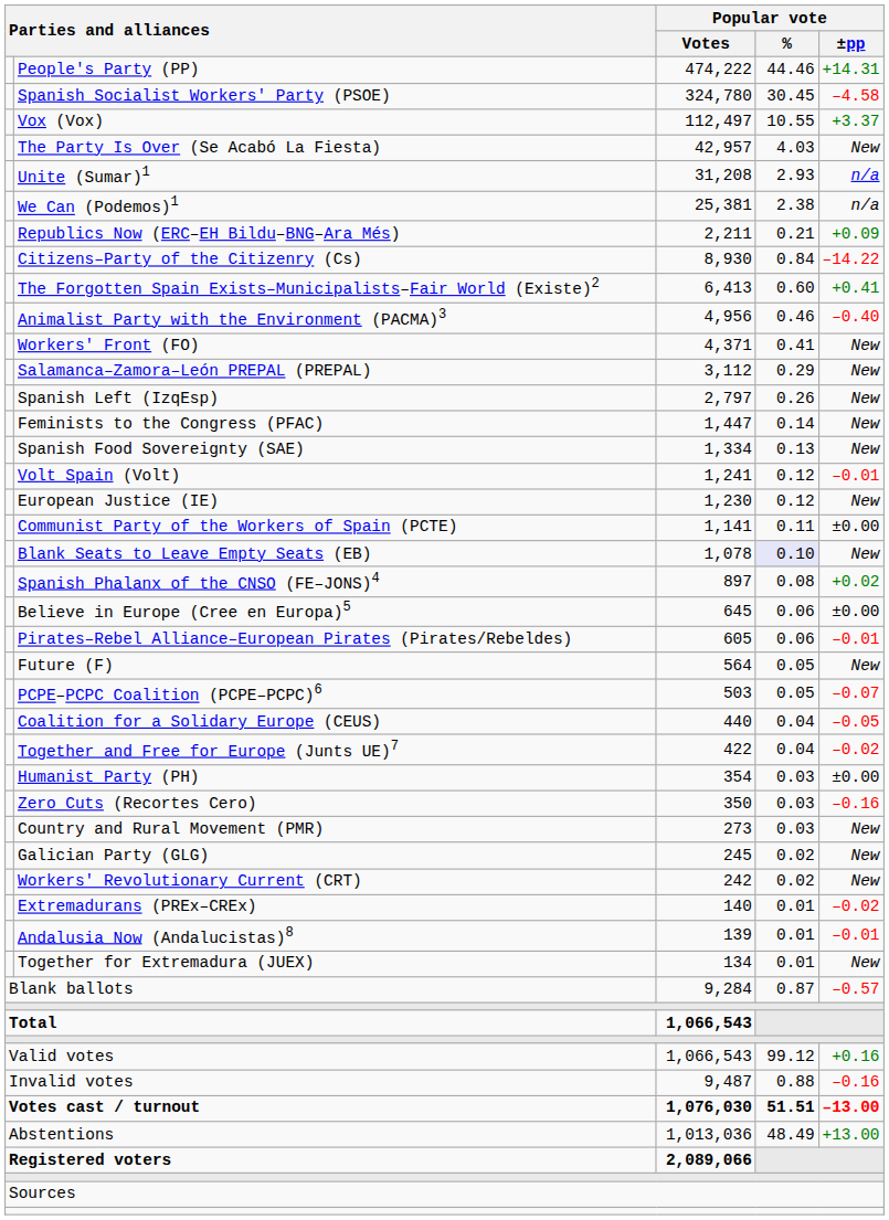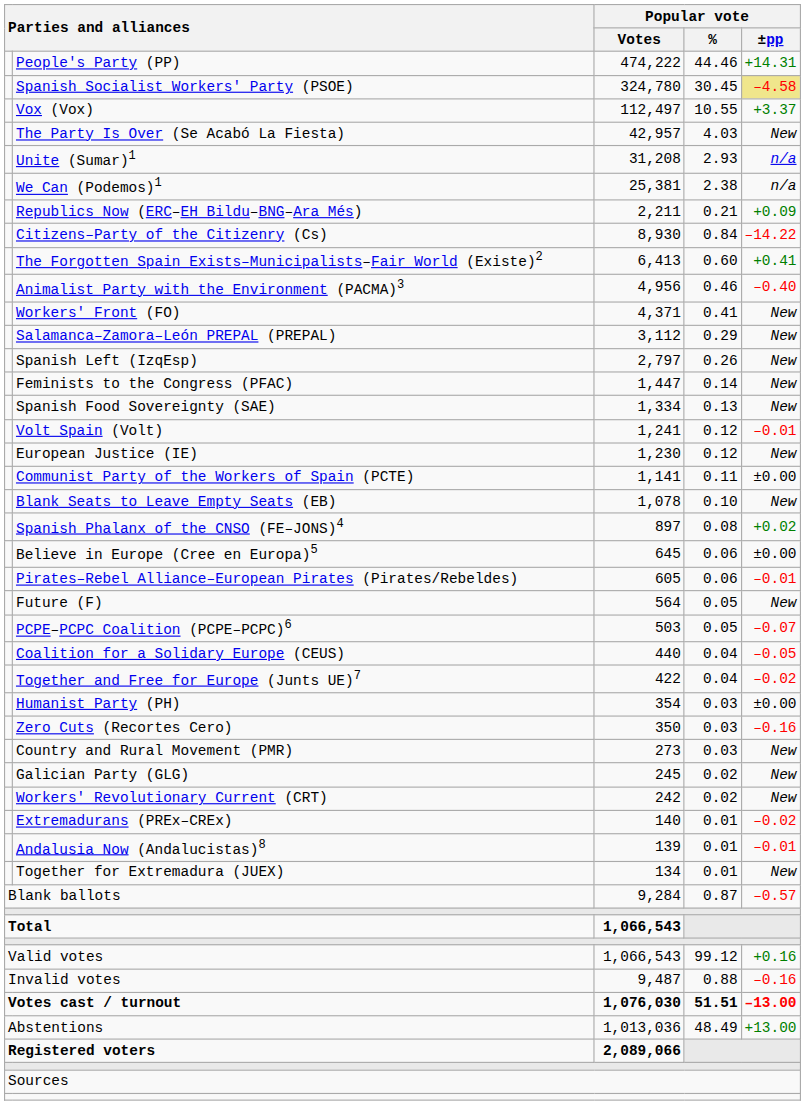Spanish Socialist Workers' Party (PSOE) | Popular vote / ±pp: no background -> khaki background
Blank Seats to Leave Empty Seats (EB) | Popular vote / %: lavender background -> no background
